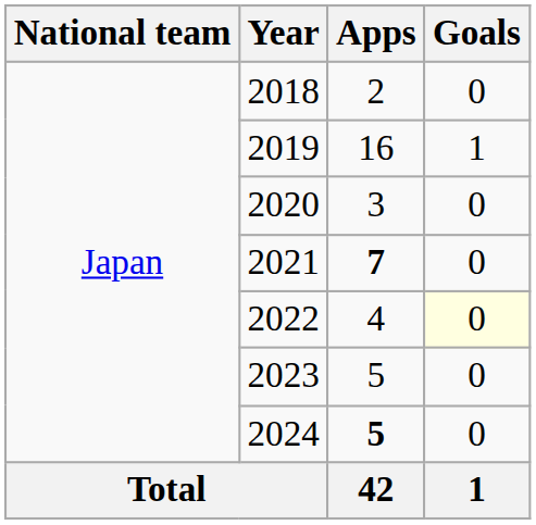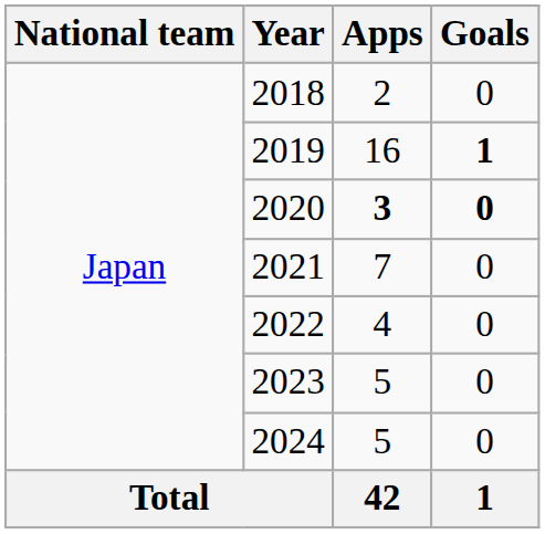2019 | Goals: normal -> bold
2020 | Apps: normal -> bold
2020 | Goals: normal -> bold
2021 | Apps: bold -> normal
2022 | Goals: lightyellow background -> no background
2024 | Apps: bold -> normal
